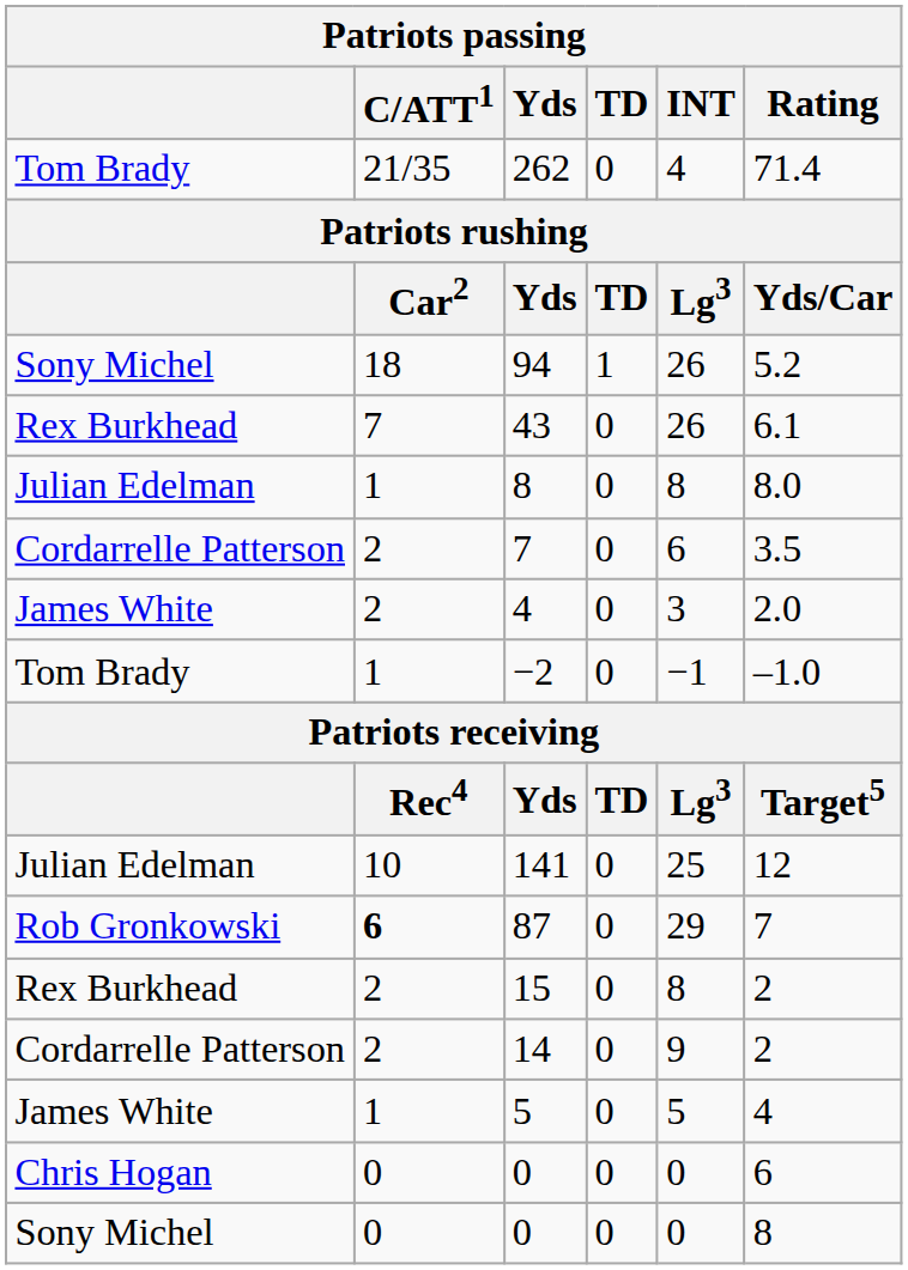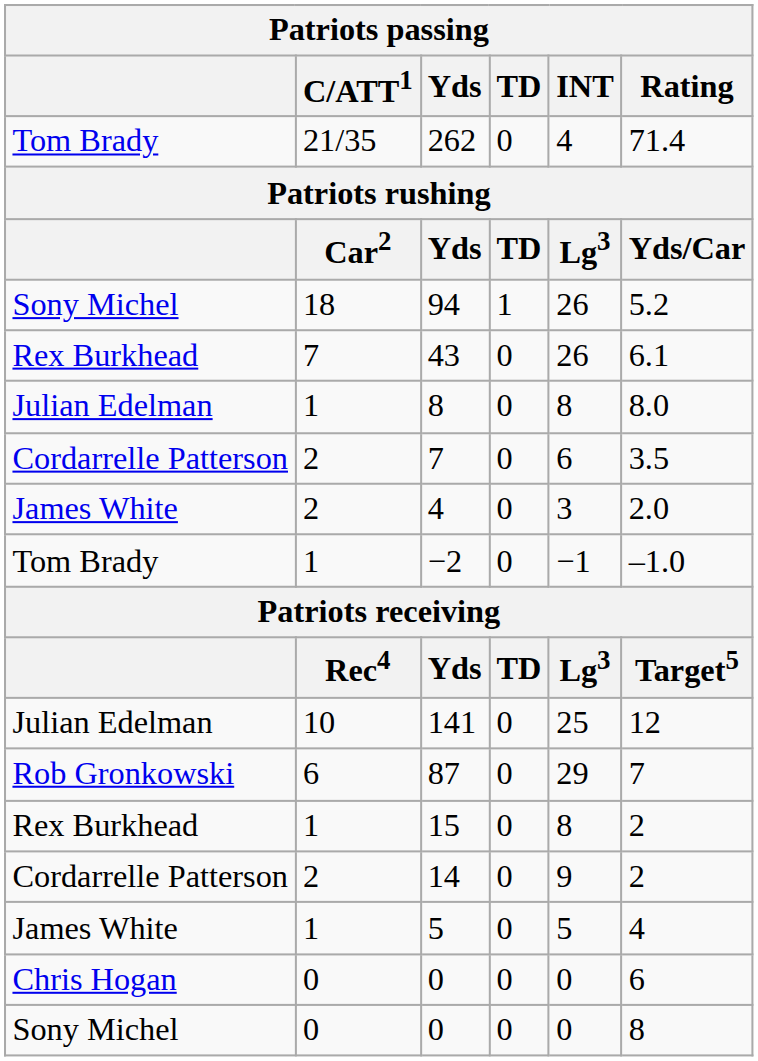87 | C/ATT1: bold -> normal
15 | C/ATT1: 2 -> 1
